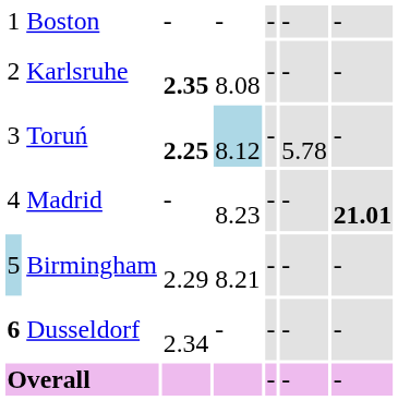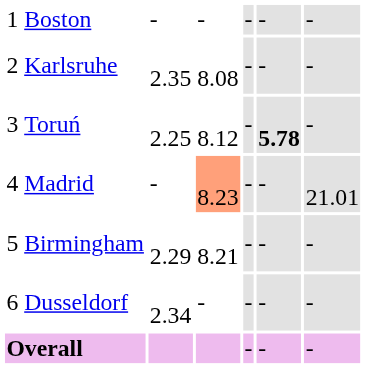Karlsruhe | column 3: bold -> normal
Toruń | column 3: bold -> normal
Toruń | column 4: lightblue background -> no background
Toruń | column 6: normal -> bold
Madrid | column 4: no background -> lightsalmon background
Madrid | column 7: bold -> normal
Birmingham | column 1: lightblue background -> no background
Dusseldorf | column 1: bold -> normal
